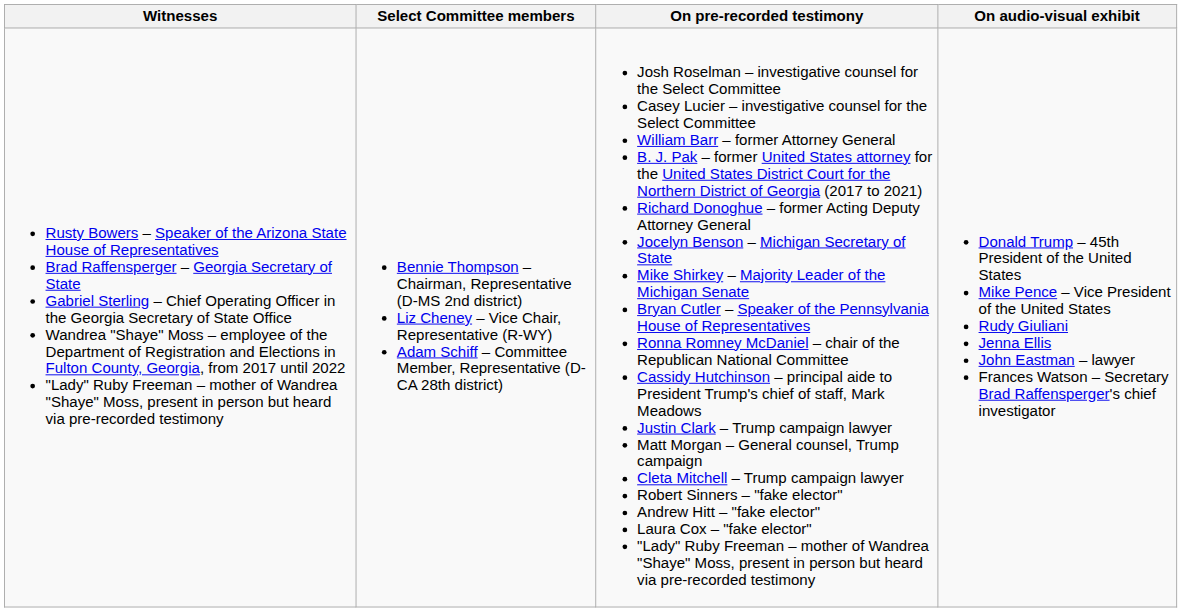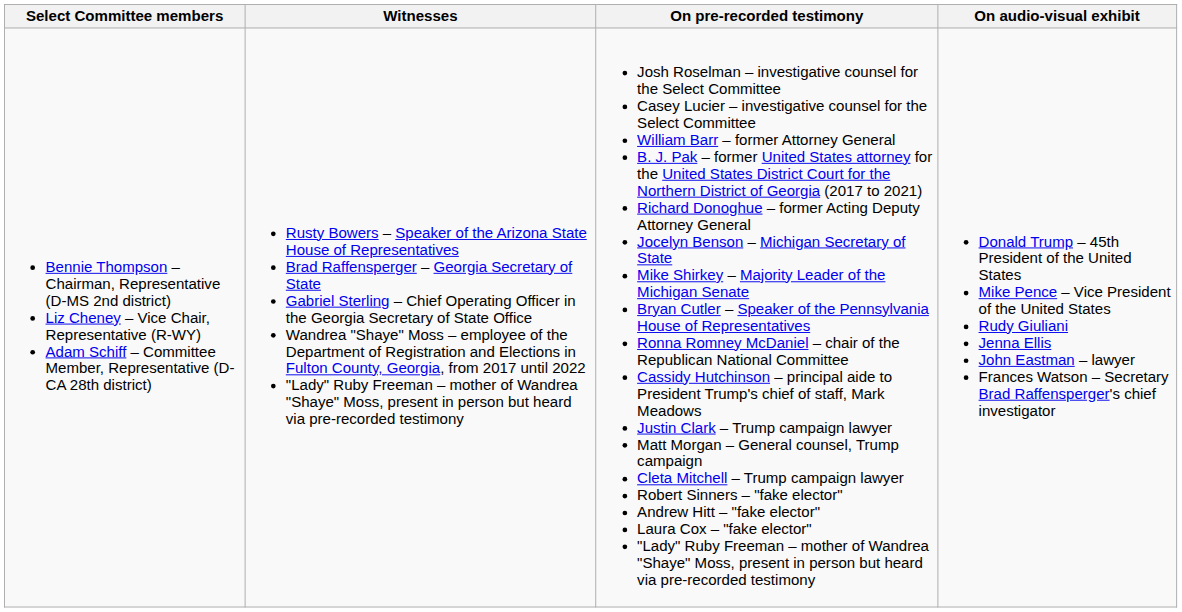columns swapped: Select Committee members <-> Witnesses
